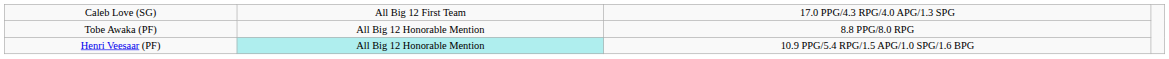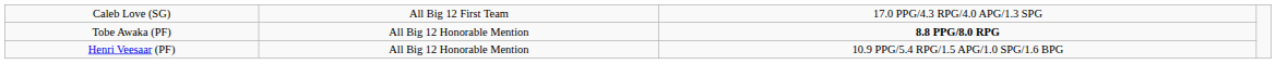row 2 | column 3: normal -> bold
row 3 | column 2: paleturquoise background -> no background
